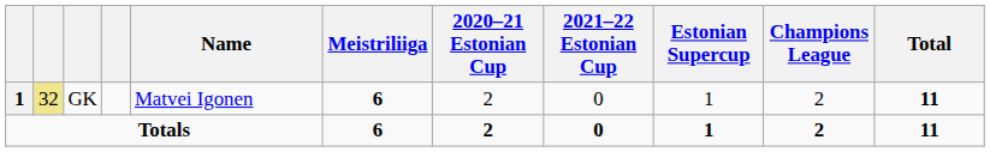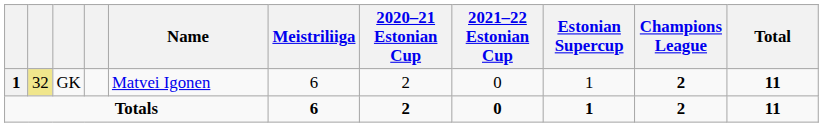row 2 | Meistriliiga: bold -> normal
row 2 | Champions League: normal -> bold
